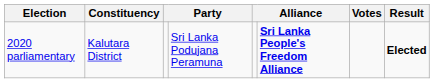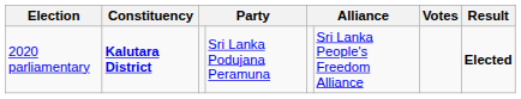2020 parliamentary | Constituency: normal -> bold
2020 parliamentary | column 6: bold -> normal
